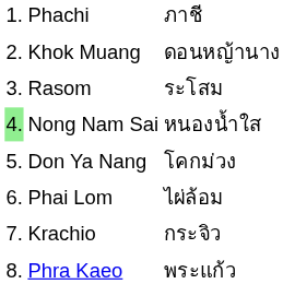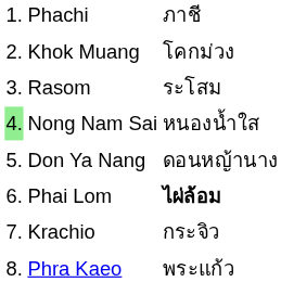Khok Muang | column 3: ดอนหญ้านาง -> โคกม่วง
Don Ya Nang | column 3: โคกม่วง -> ดอนหญ้านาง
Phai Lom | column 3: normal -> bold
